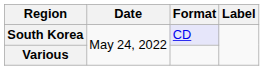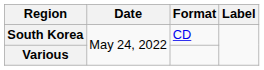South Korea | Format: lavender background -> no background
